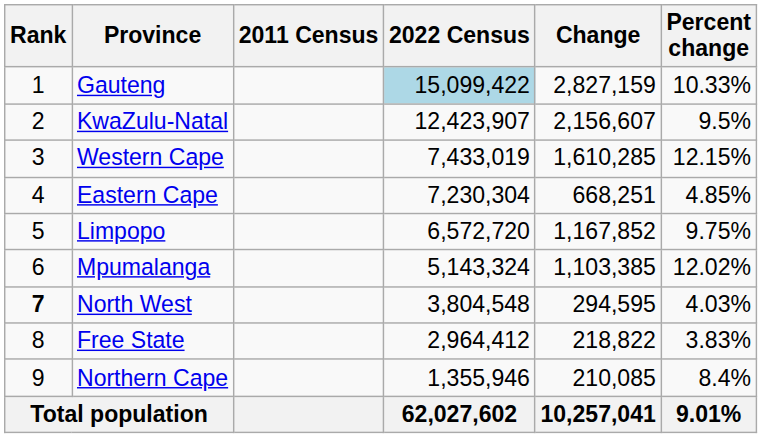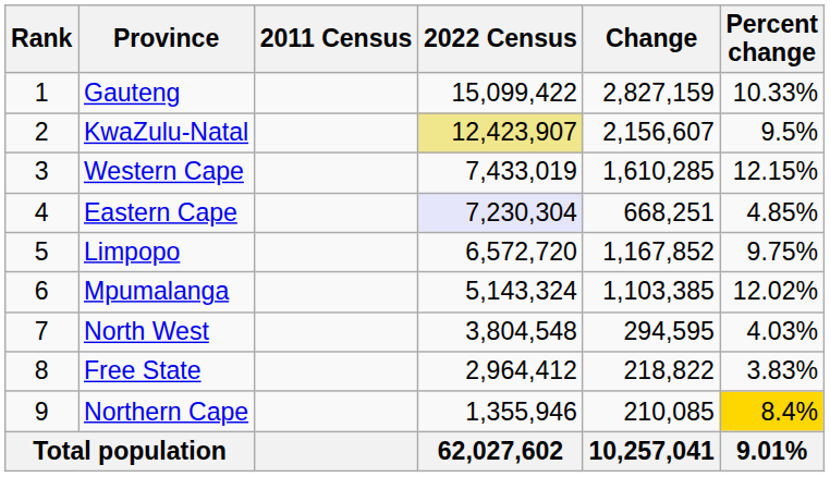Gauteng | 2022 Census: lightblue background -> no background
KwaZulu-Natal | 2022 Census: no background -> khaki background
Eastern Cape | 2022 Census: no background -> lavender background
North West | Rank: bold -> normal
Northern Cape | Percent change: no background -> gold background
